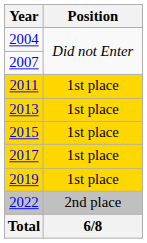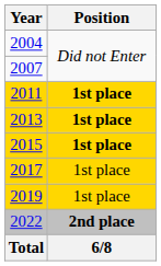2011 | Position: normal -> bold
2013 | Position: normal -> bold
2015 | Position: normal -> bold
2022 | Position: normal -> bold
